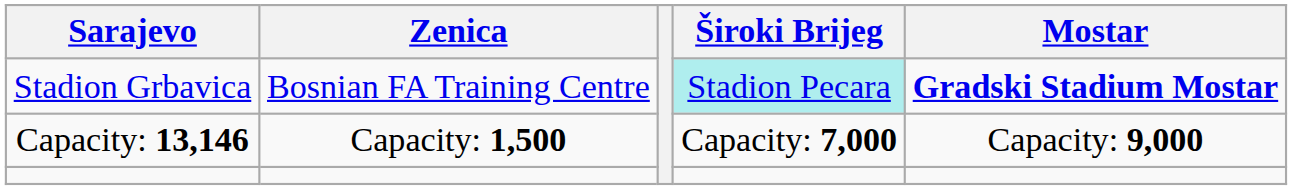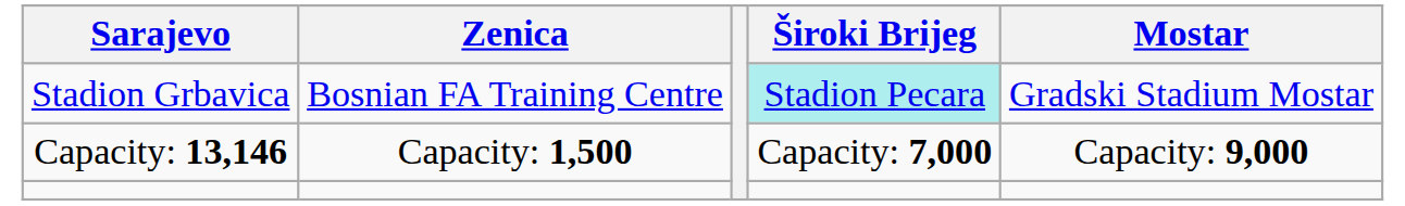Stadion Grbavica | Mostar: bold -> normal
